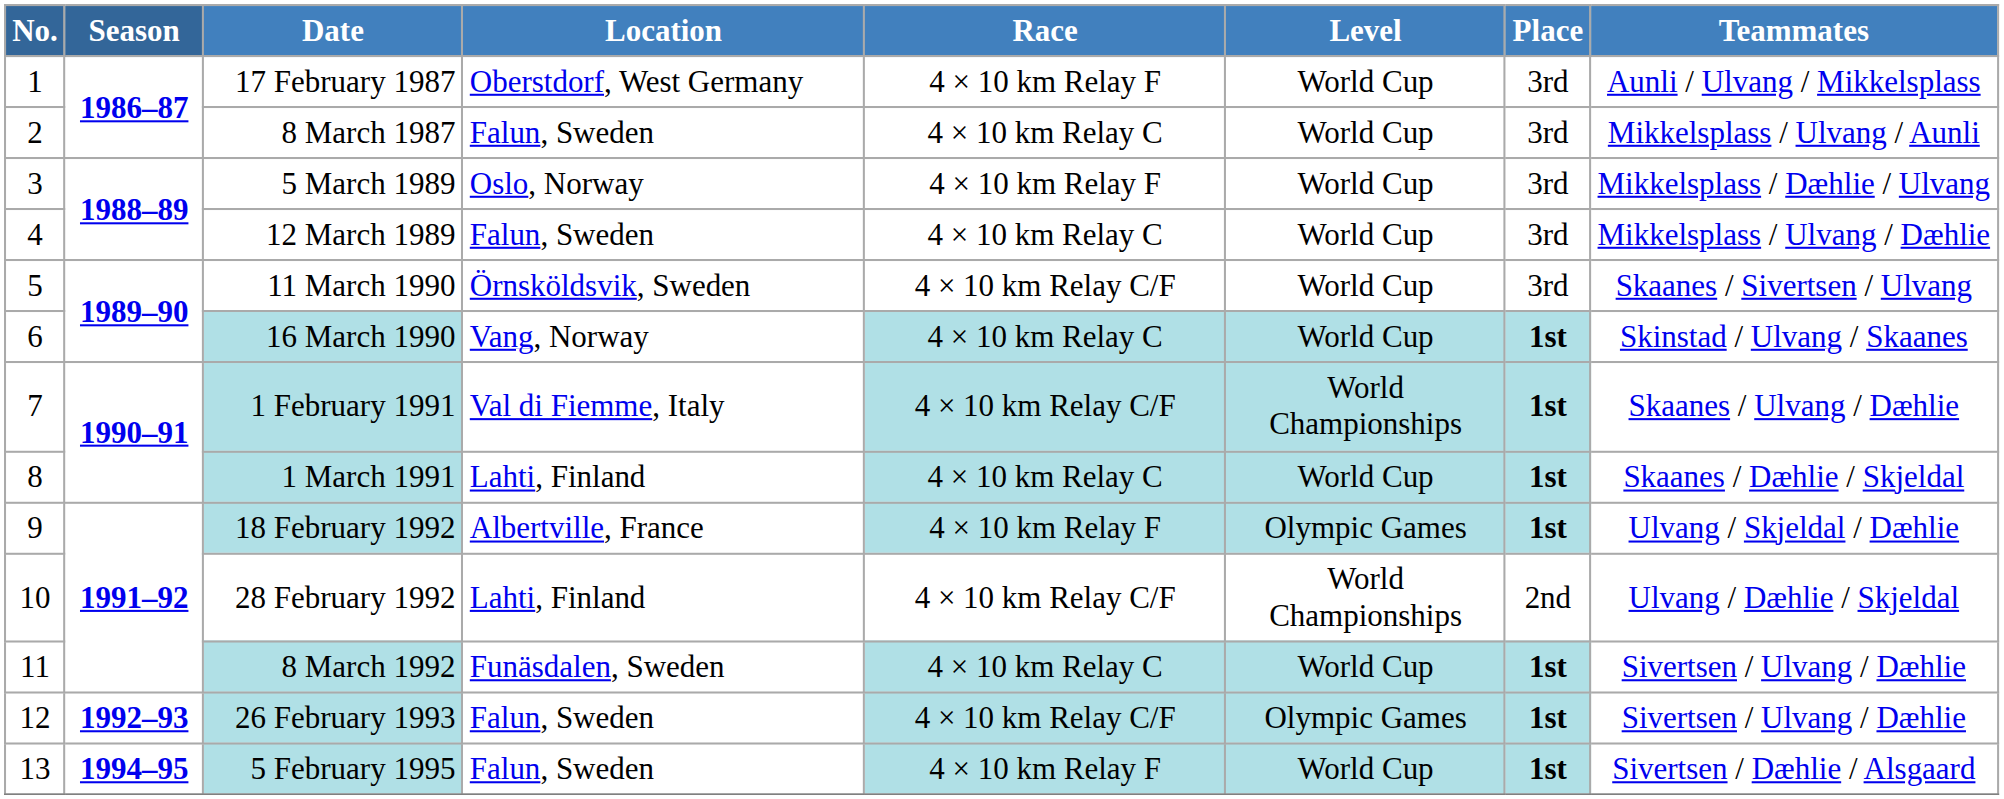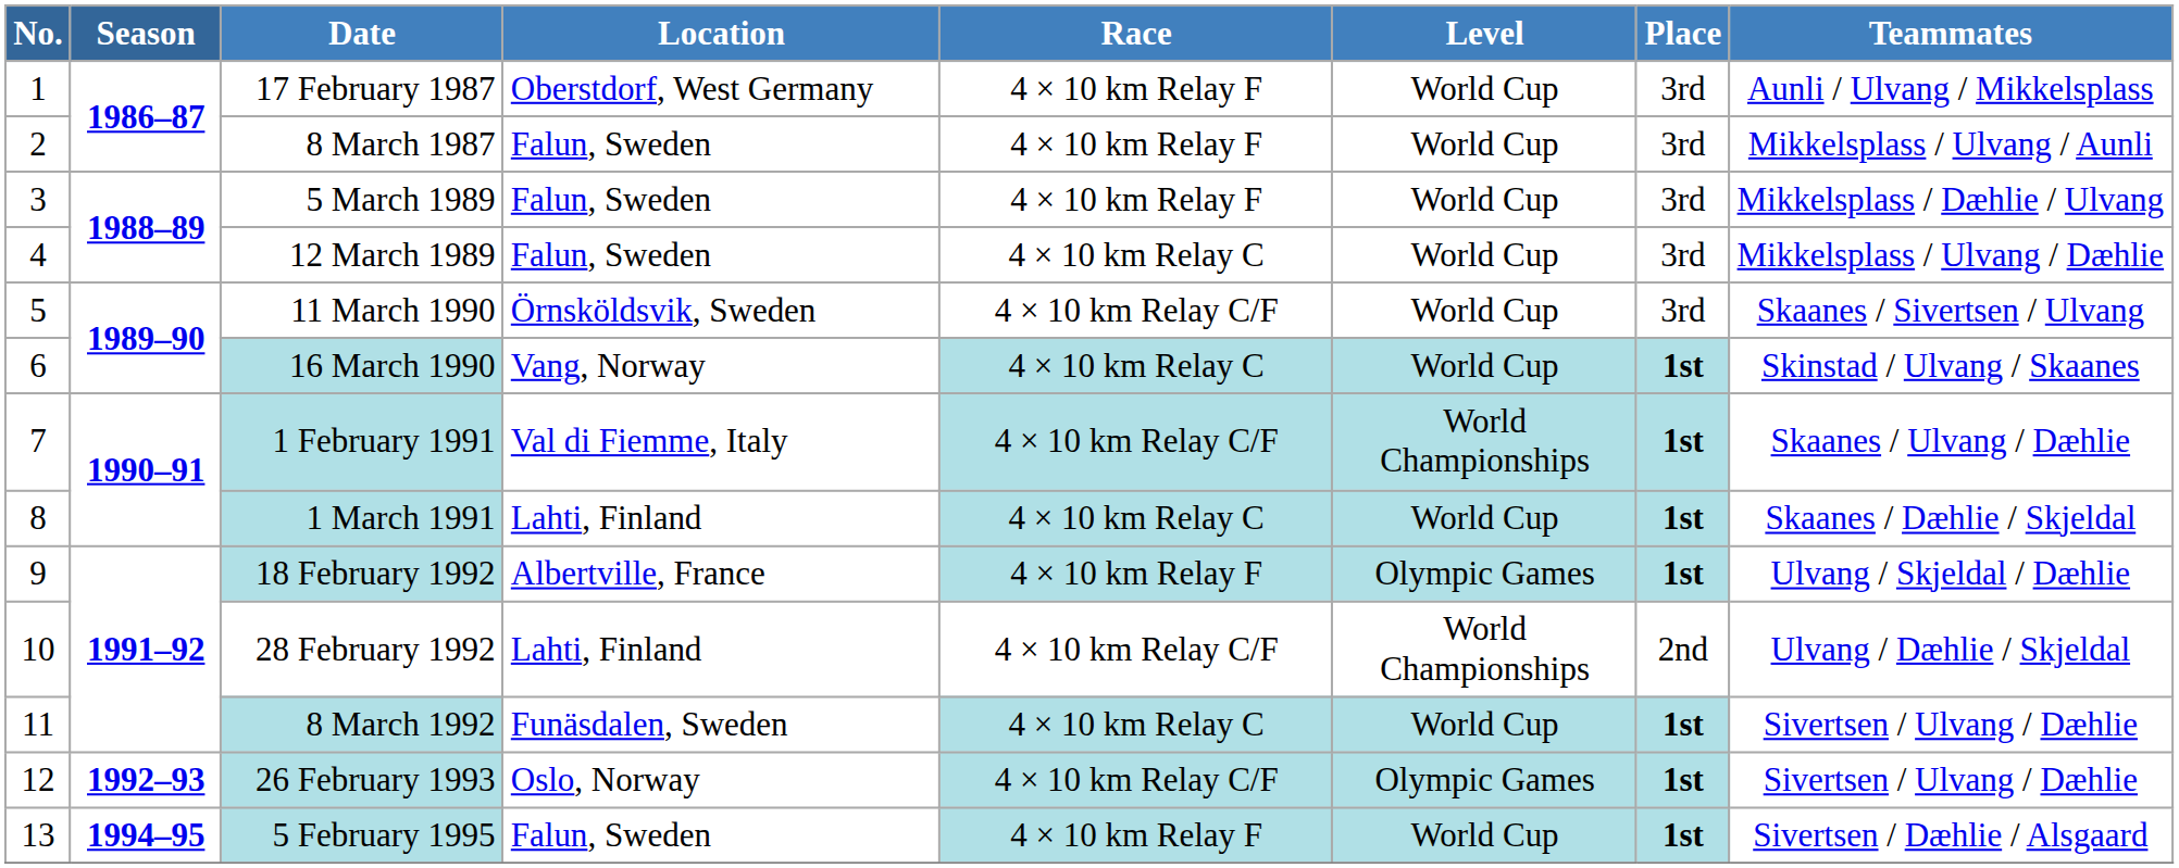8 March 1987 | Race: 4 × 10 km Relay C -> 4 × 10 km Relay F
5 March 1989 | Location: Oslo, Norway -> Falun, Sweden
26 February 1993 | Location: Falun, Sweden -> Oslo, Norway
